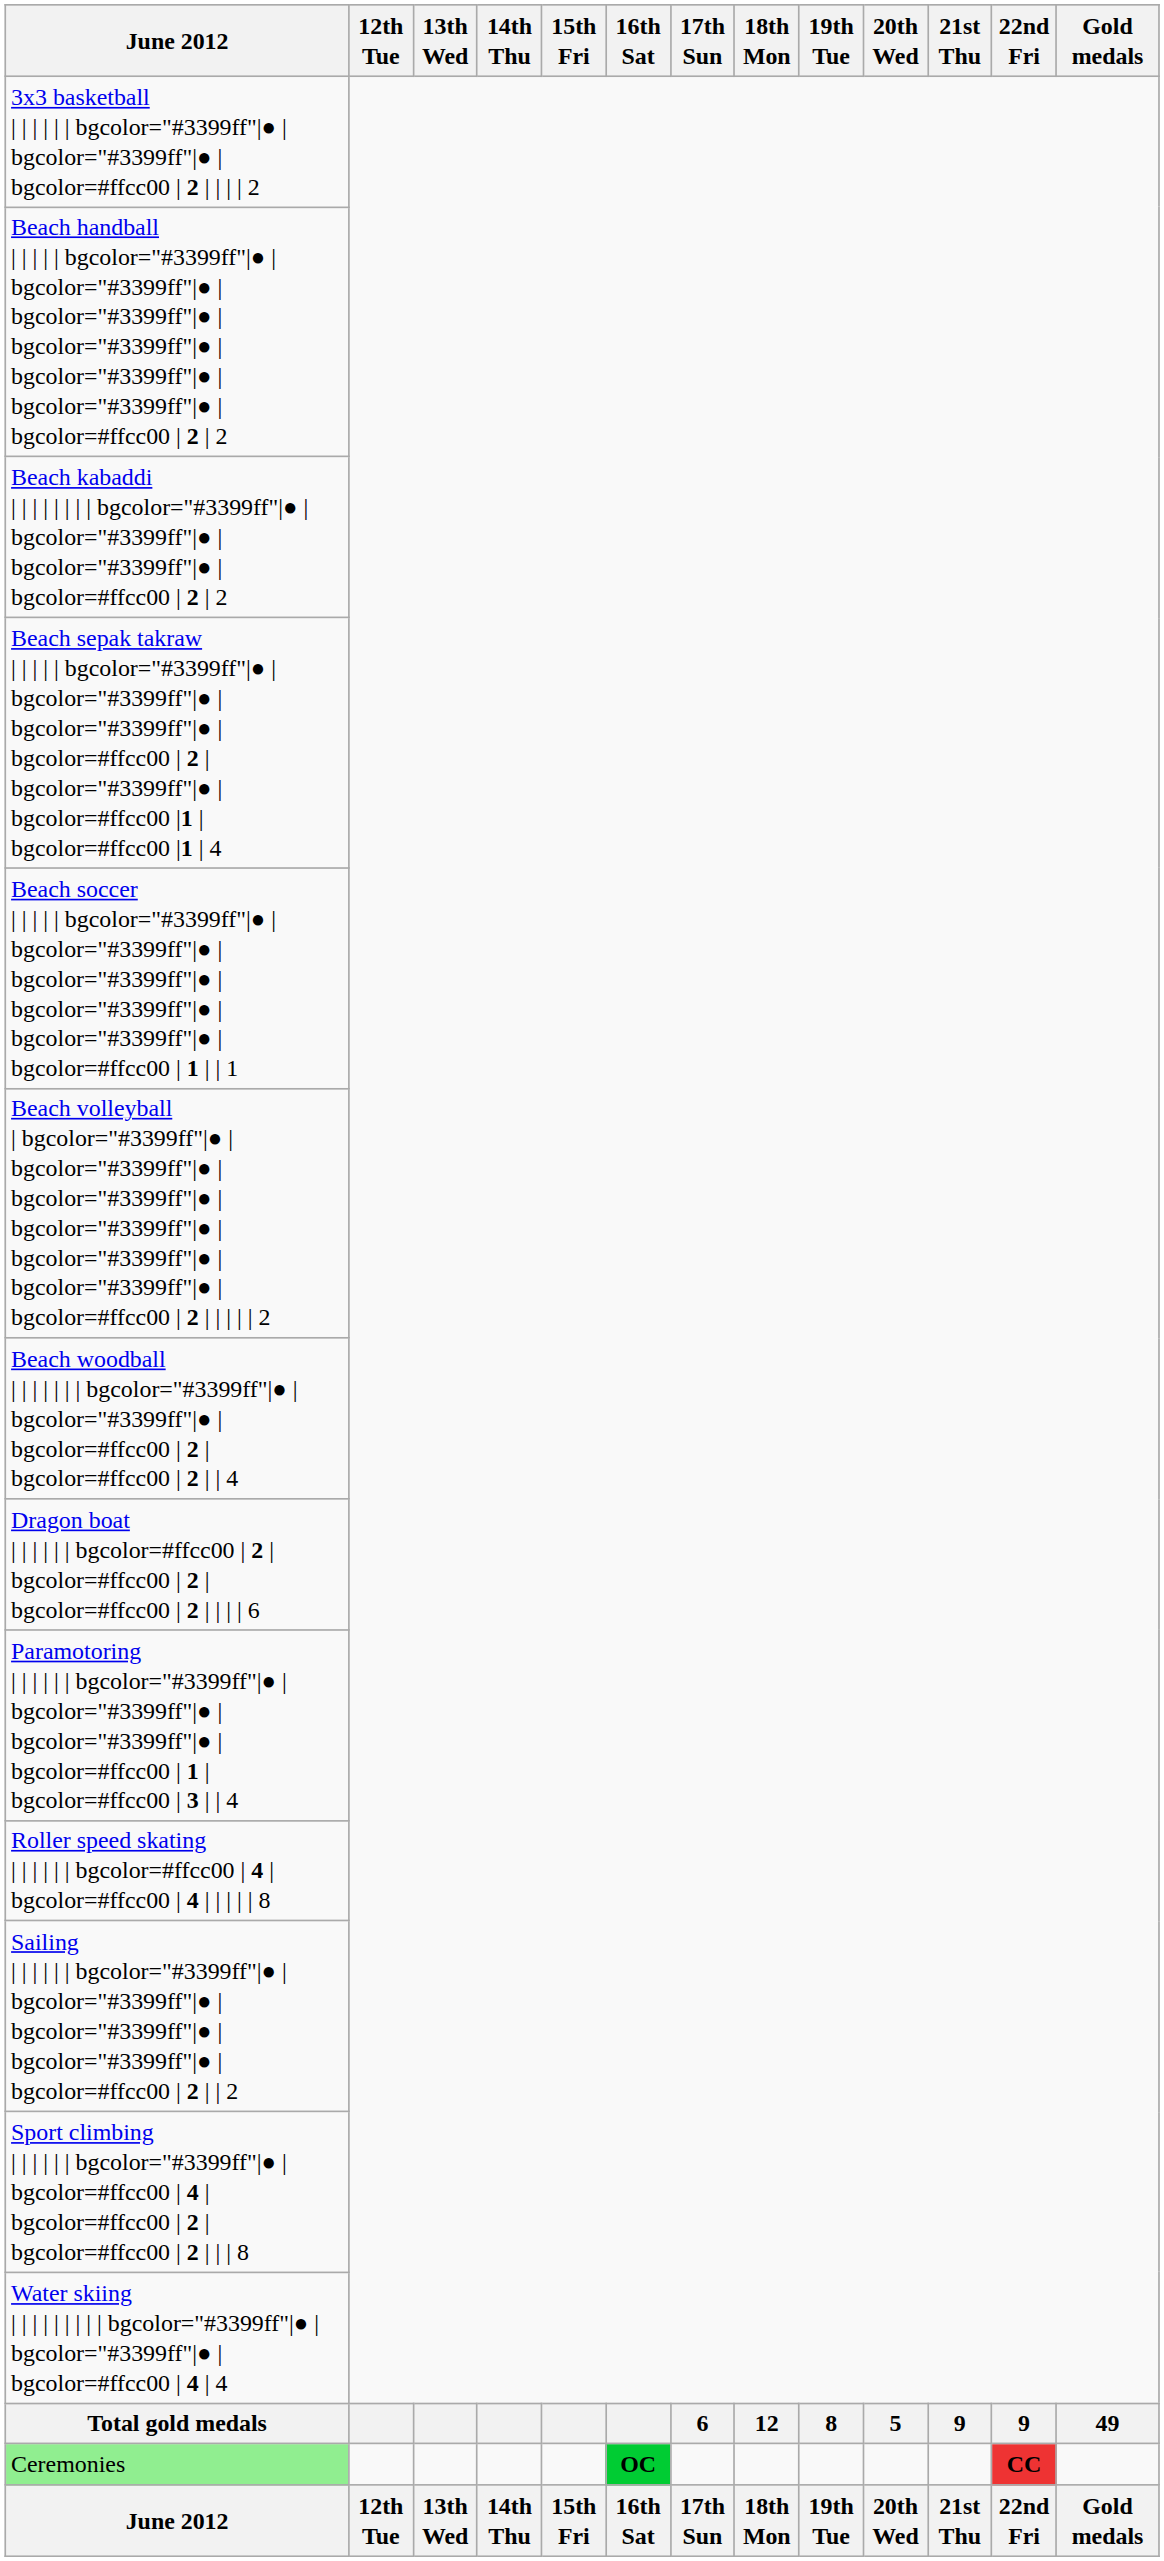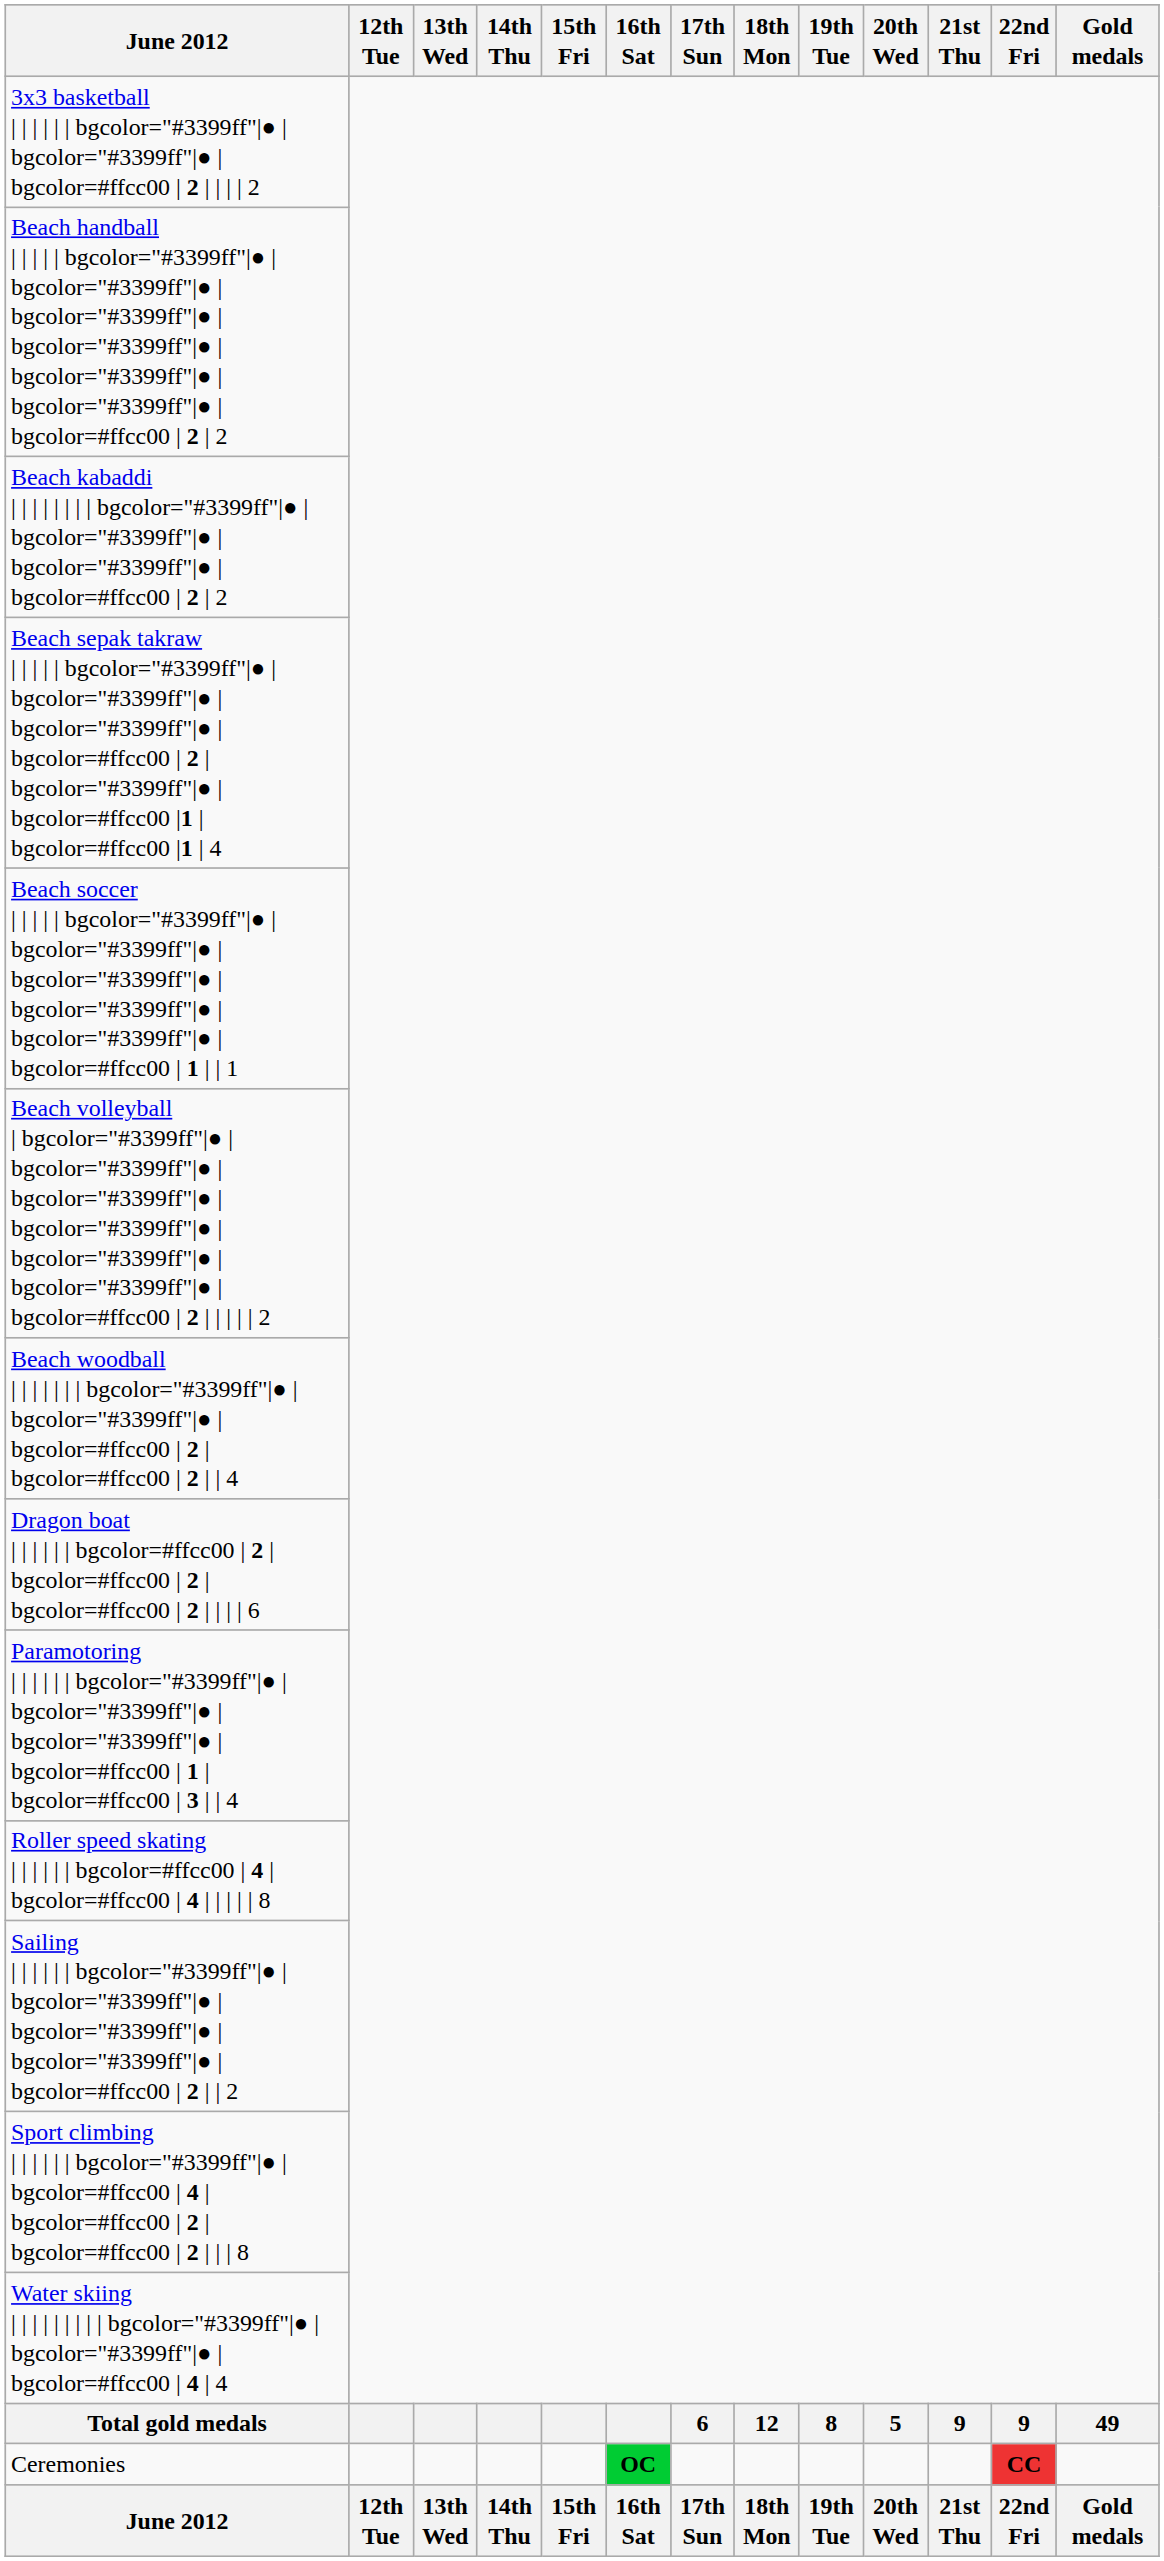Ceremonies | June 2012: lightgreen background -> no background
